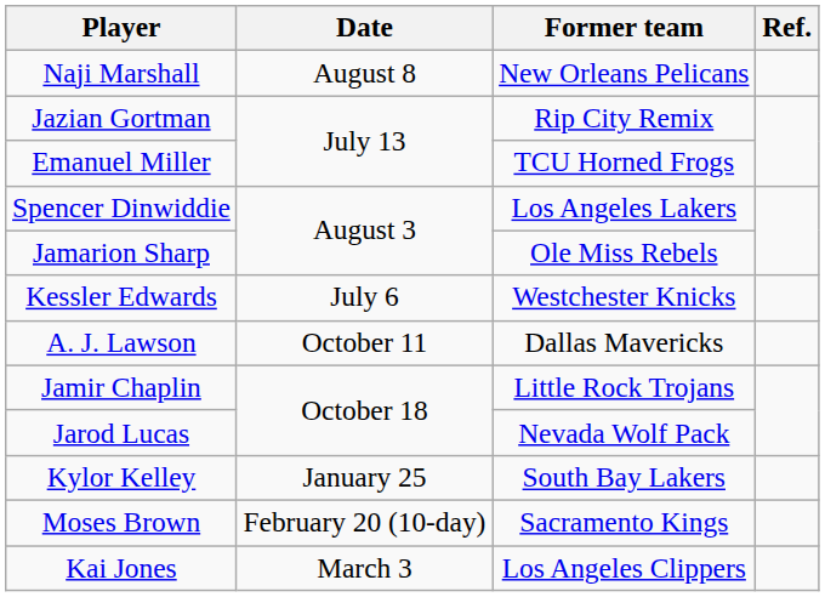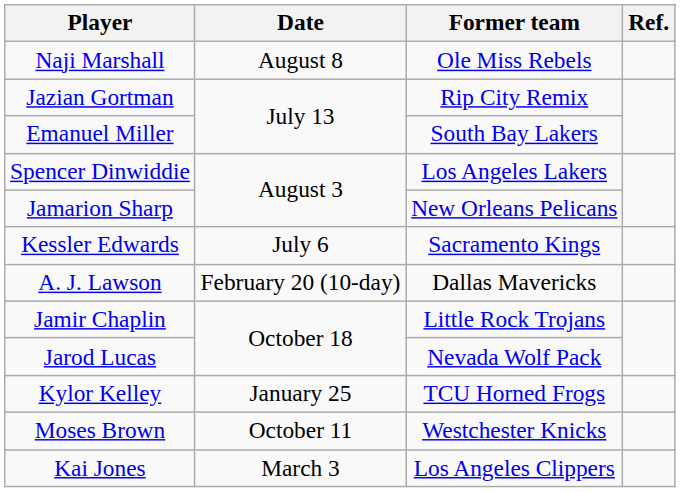Naji Marshall | Former team: New Orleans Pelicans -> Ole Miss Rebels
Emanuel Miller | Former team: TCU Horned Frogs -> South Bay Lakers
Jamarion Sharp | Former team: Ole Miss Rebels -> New Orleans Pelicans
Kessler Edwards | Former team: Westchester Knicks -> Sacramento Kings
A. J. Lawson | Date: October 11 -> February 20 (10-day)
Kylor Kelley | Former team: South Bay Lakers -> TCU Horned Frogs
Moses Brown | Date: February 20 (10-day) -> October 11
Moses Brown | Former team: Sacramento Kings -> Westchester Knicks
